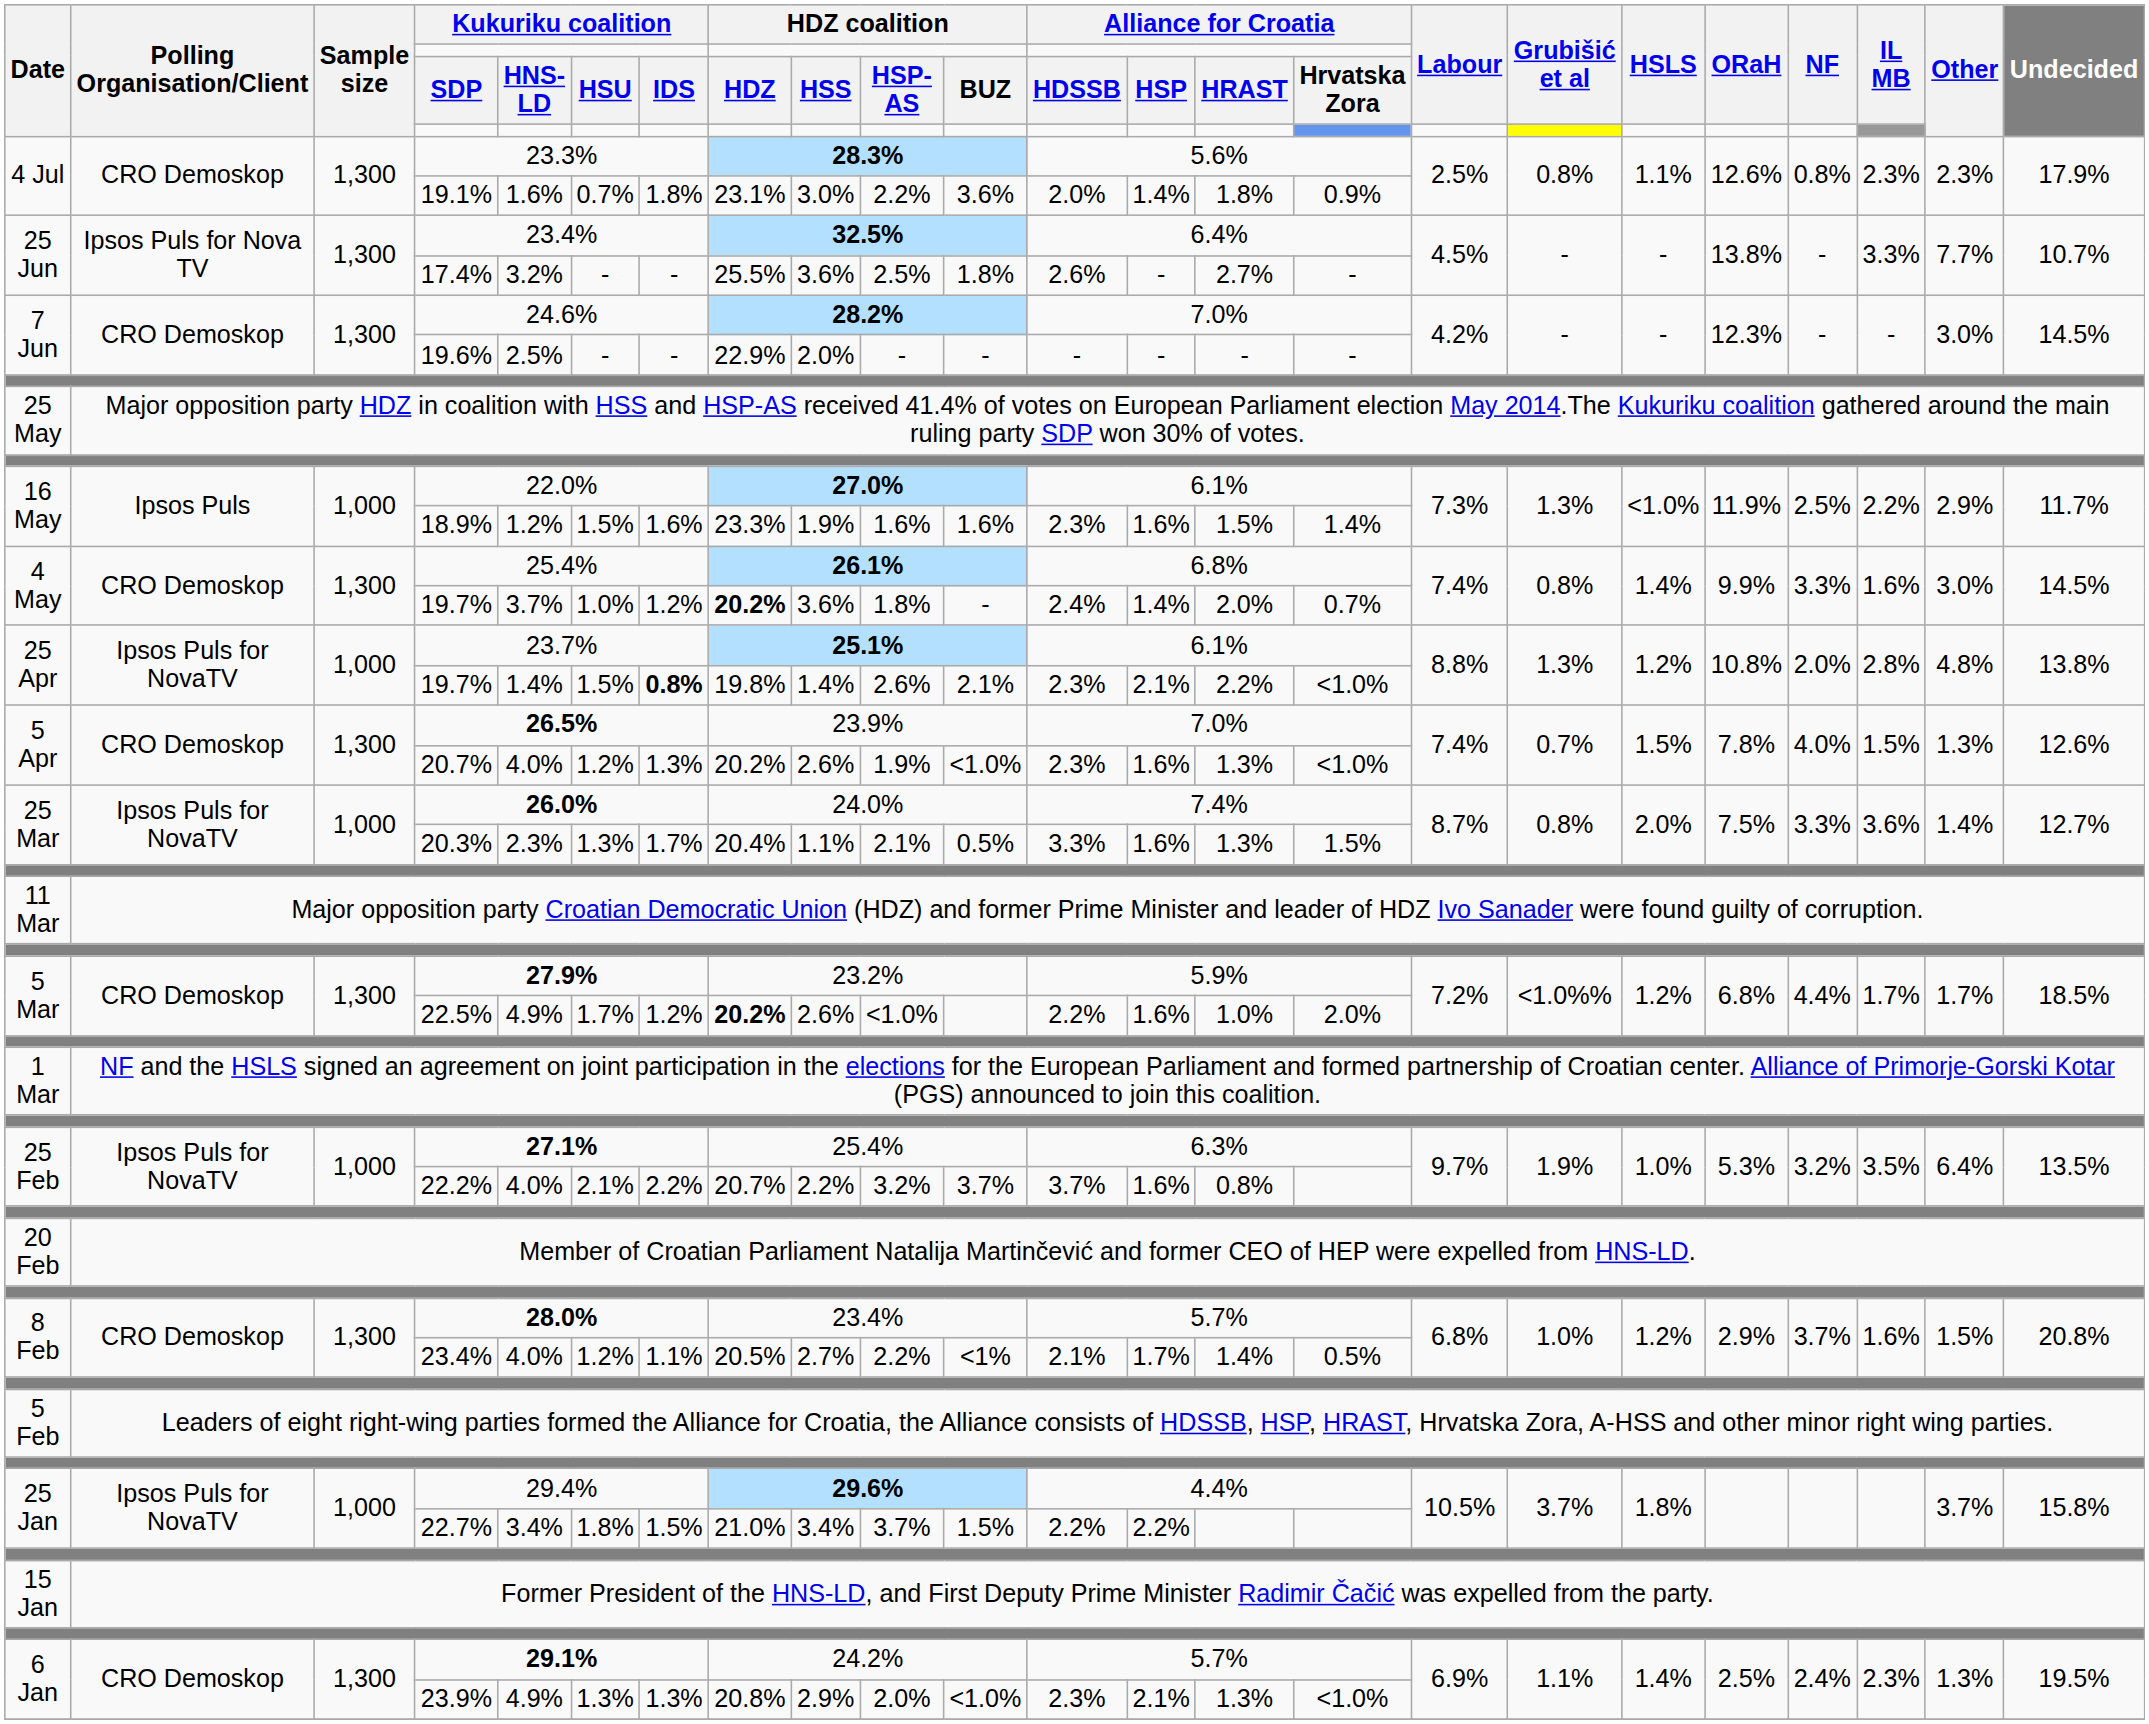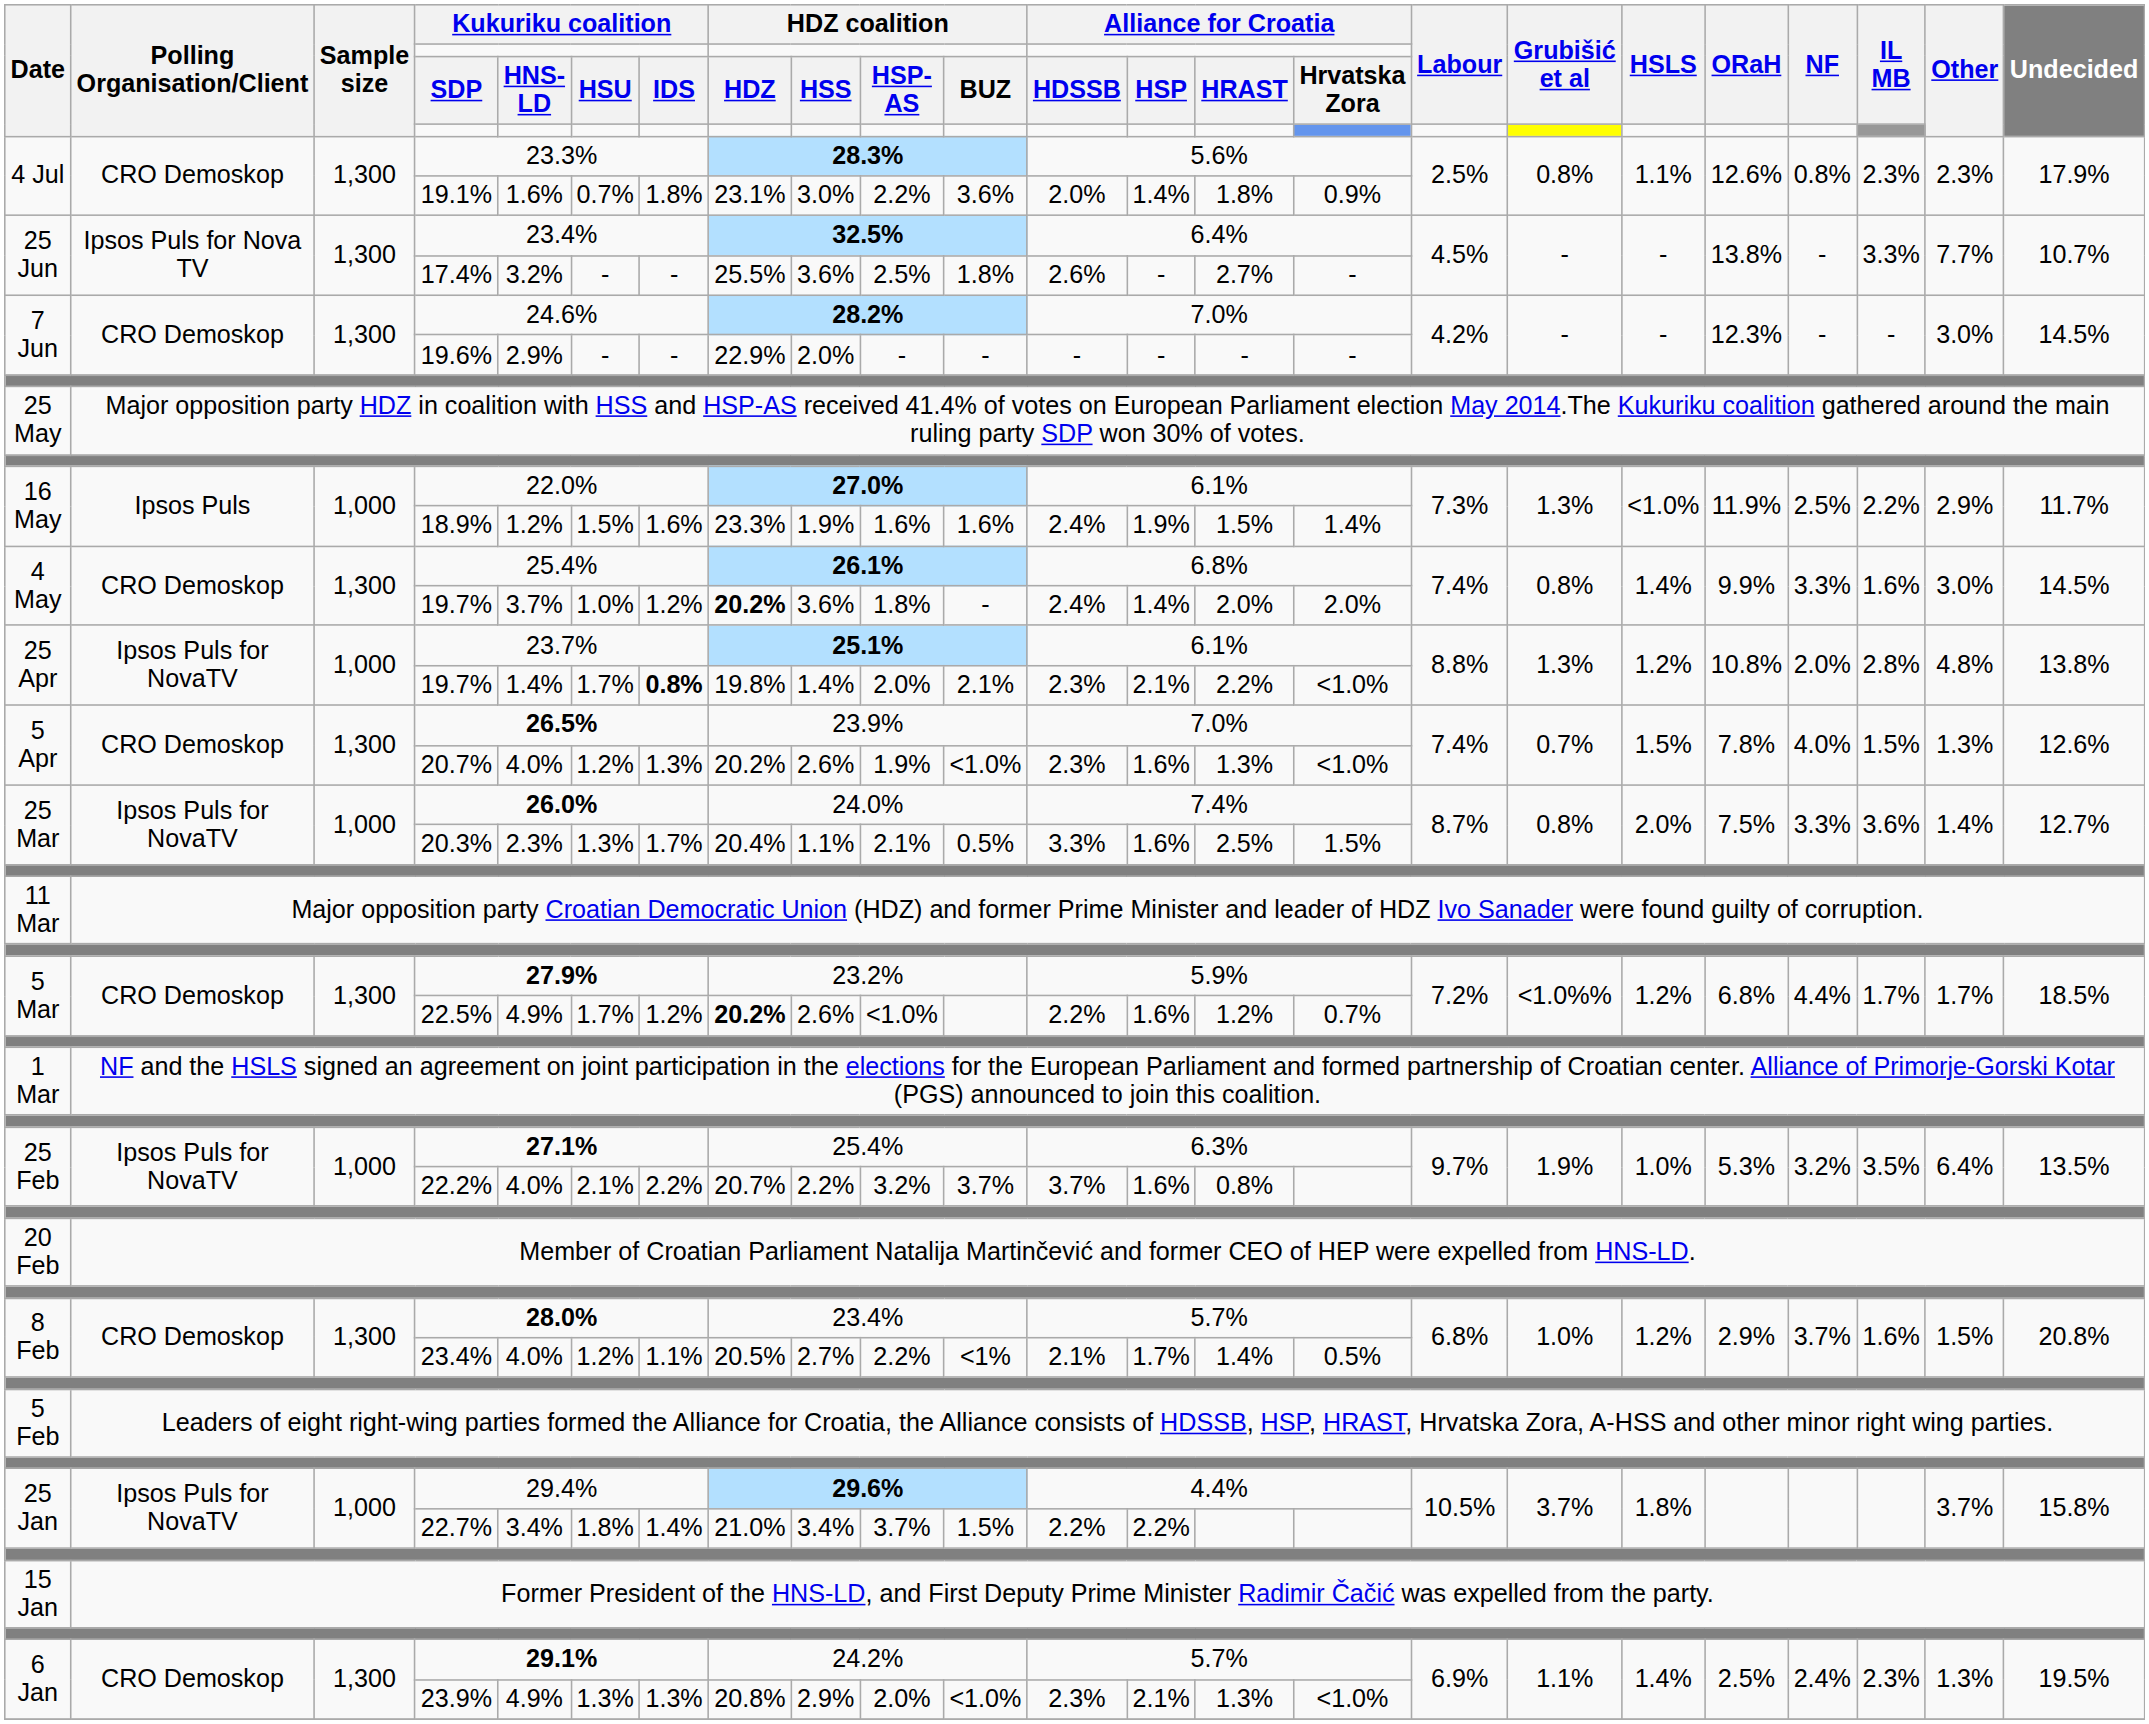19.6% | column 5: 2.5% -> 2.9%
18.9% | column 12: 2.3% -> 2.4%
18.9% | column 13: 1.6% -> 1.9%
4 May / 19.7% | column 15: 0.7% -> 2.0%
25 Apr / 19.7% | column 6: 1.5% -> 1.7%
25 Apr / 19.7% | column 10: 2.6% -> 2.0%
20.3% | column 14: 1.3% -> 2.5%
22.5% | column 14: 1.0% -> 1.2%
22.5% | column 15: 2.0% -> 0.7%
22.7% | column 7: 1.5% -> 1.4%
